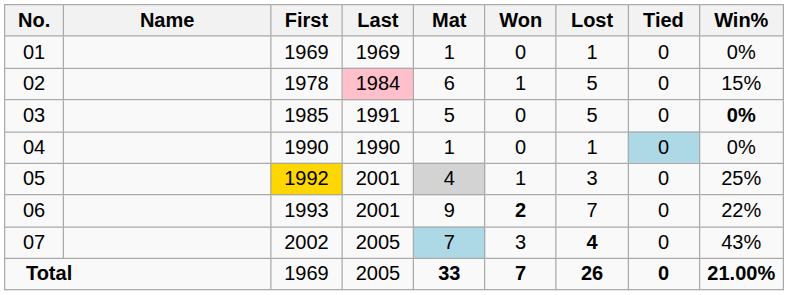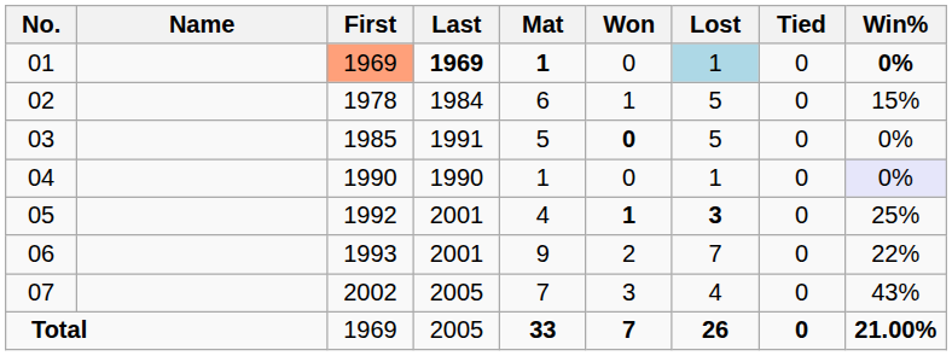01 | First: no background -> lightsalmon background
01 | Last: normal -> bold
01 | Mat: normal -> bold
01 | Lost: no background -> lightblue background
01 | Win%: normal -> bold
02 | Last: pink background -> no background
03 | Won: normal -> bold
03 | Win%: bold -> normal
04 | Tied: lightblue background -> no background
04 | Win%: no background -> lavender background
05 | First: gold background -> no background
05 | Mat: lightgrey background -> no background
05 | Won: normal -> bold
05 | Lost: normal -> bold
06 | Won: bold -> normal
07 | Mat: lightblue background -> no background
07 | Lost: bold -> normal
